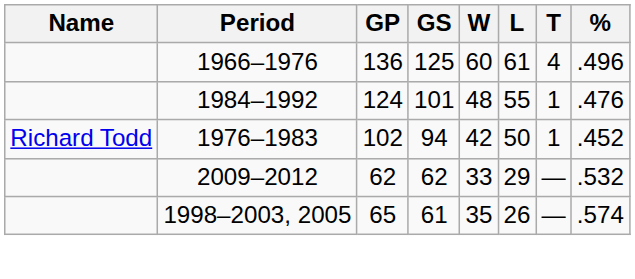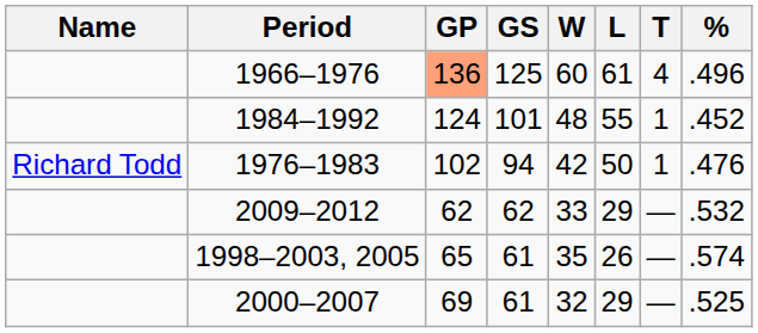1966–1976 | GP: no background -> lightsalmon background
1984–1992 | %: .476 -> .452
1976–1983 | %: .452 -> .476
+ row: 2000–2007 | 69 | 61 | 32 | 29 | — | .525
